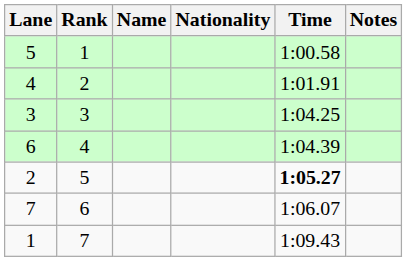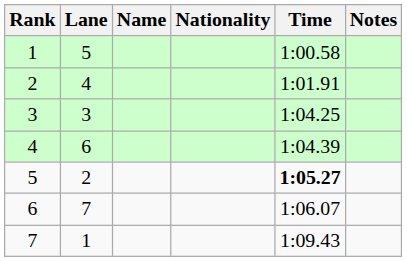columns swapped: Rank <-> Lane
